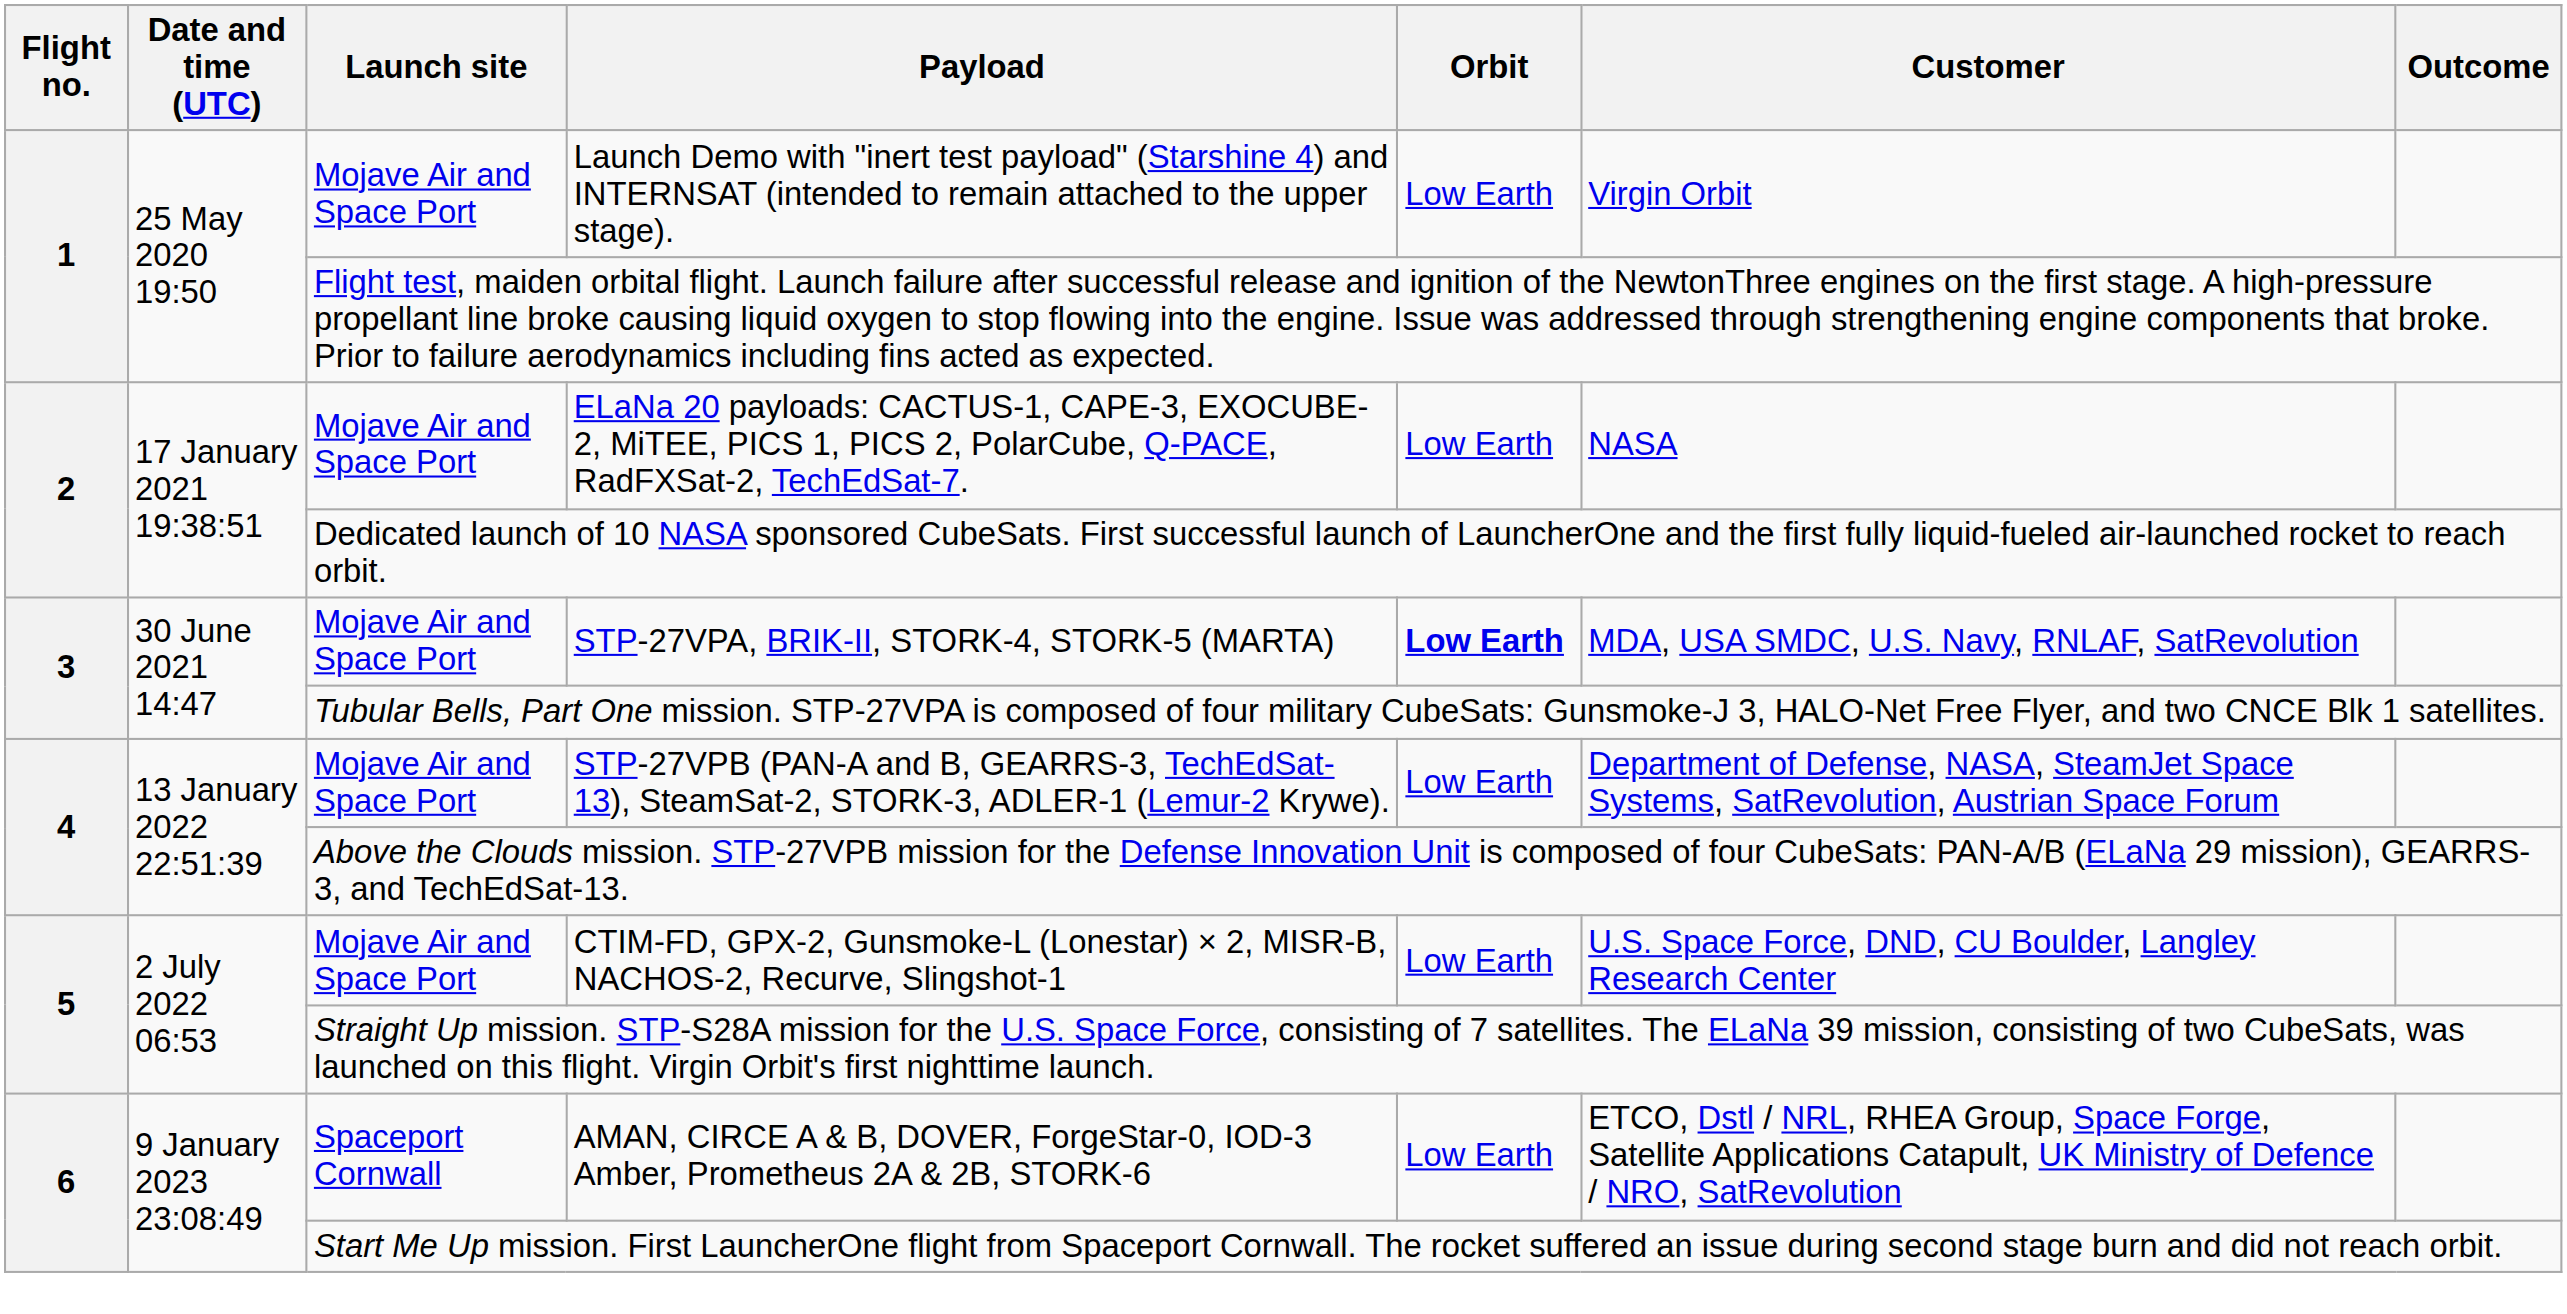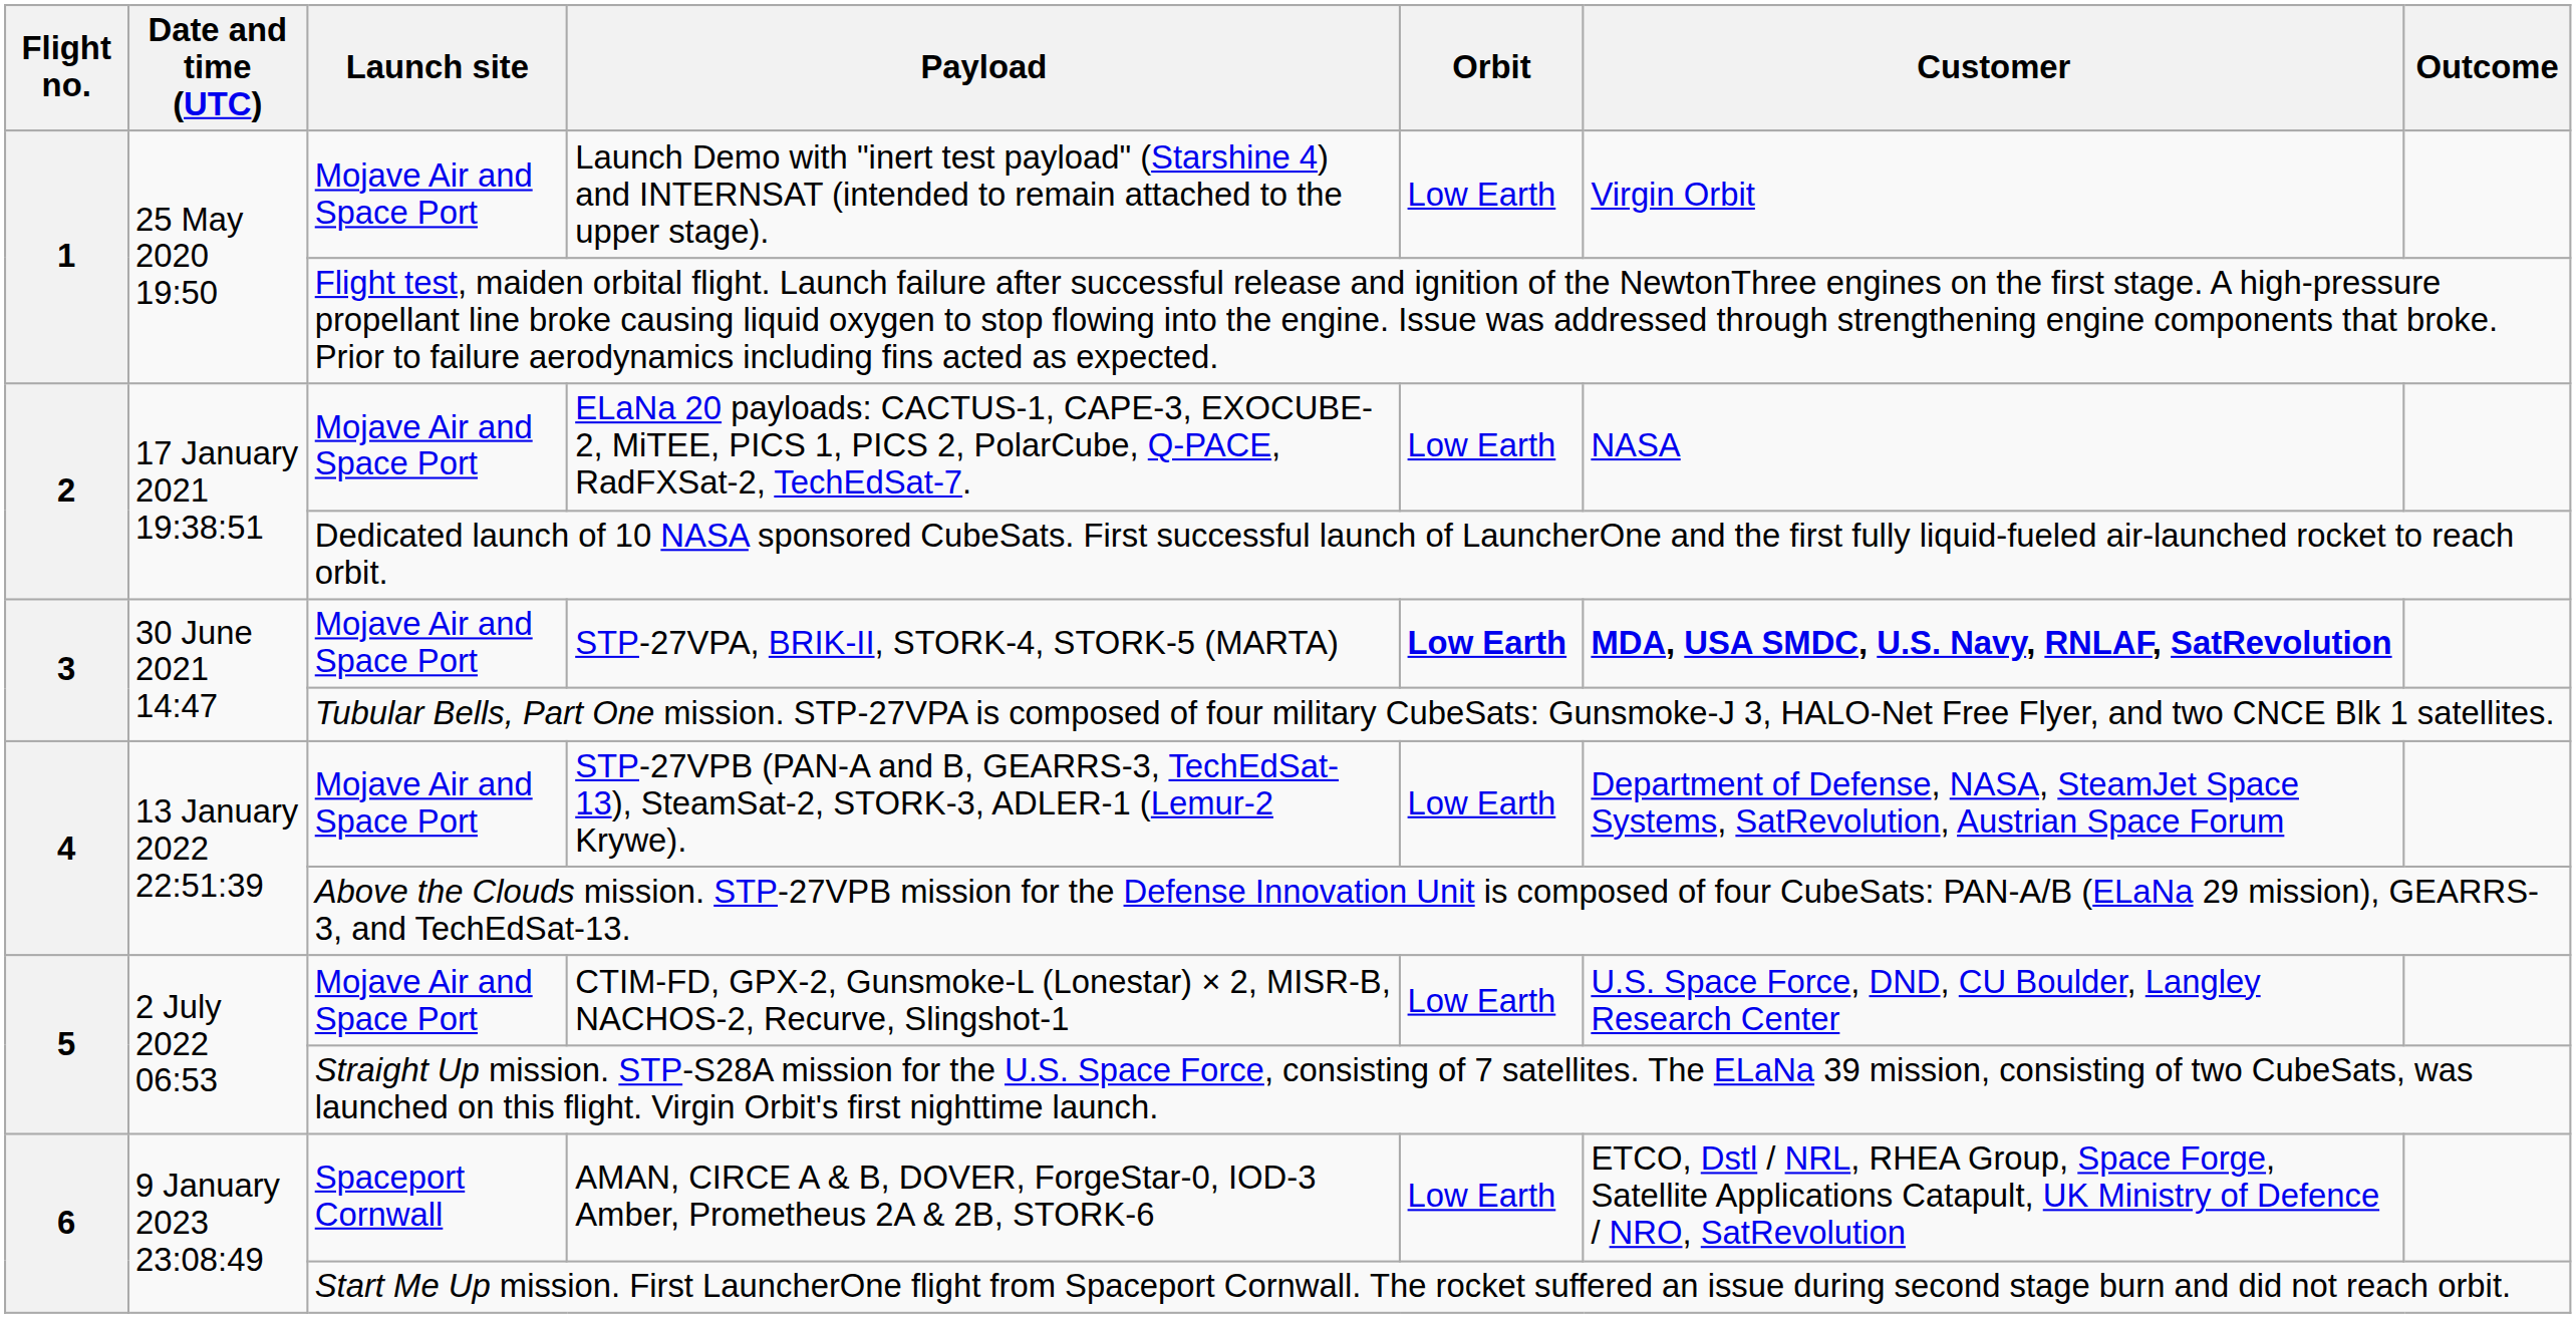STP-27VPA, BRIK-II, STORK-4, STORK-5 (MARTA) | Customer: normal -> bold
